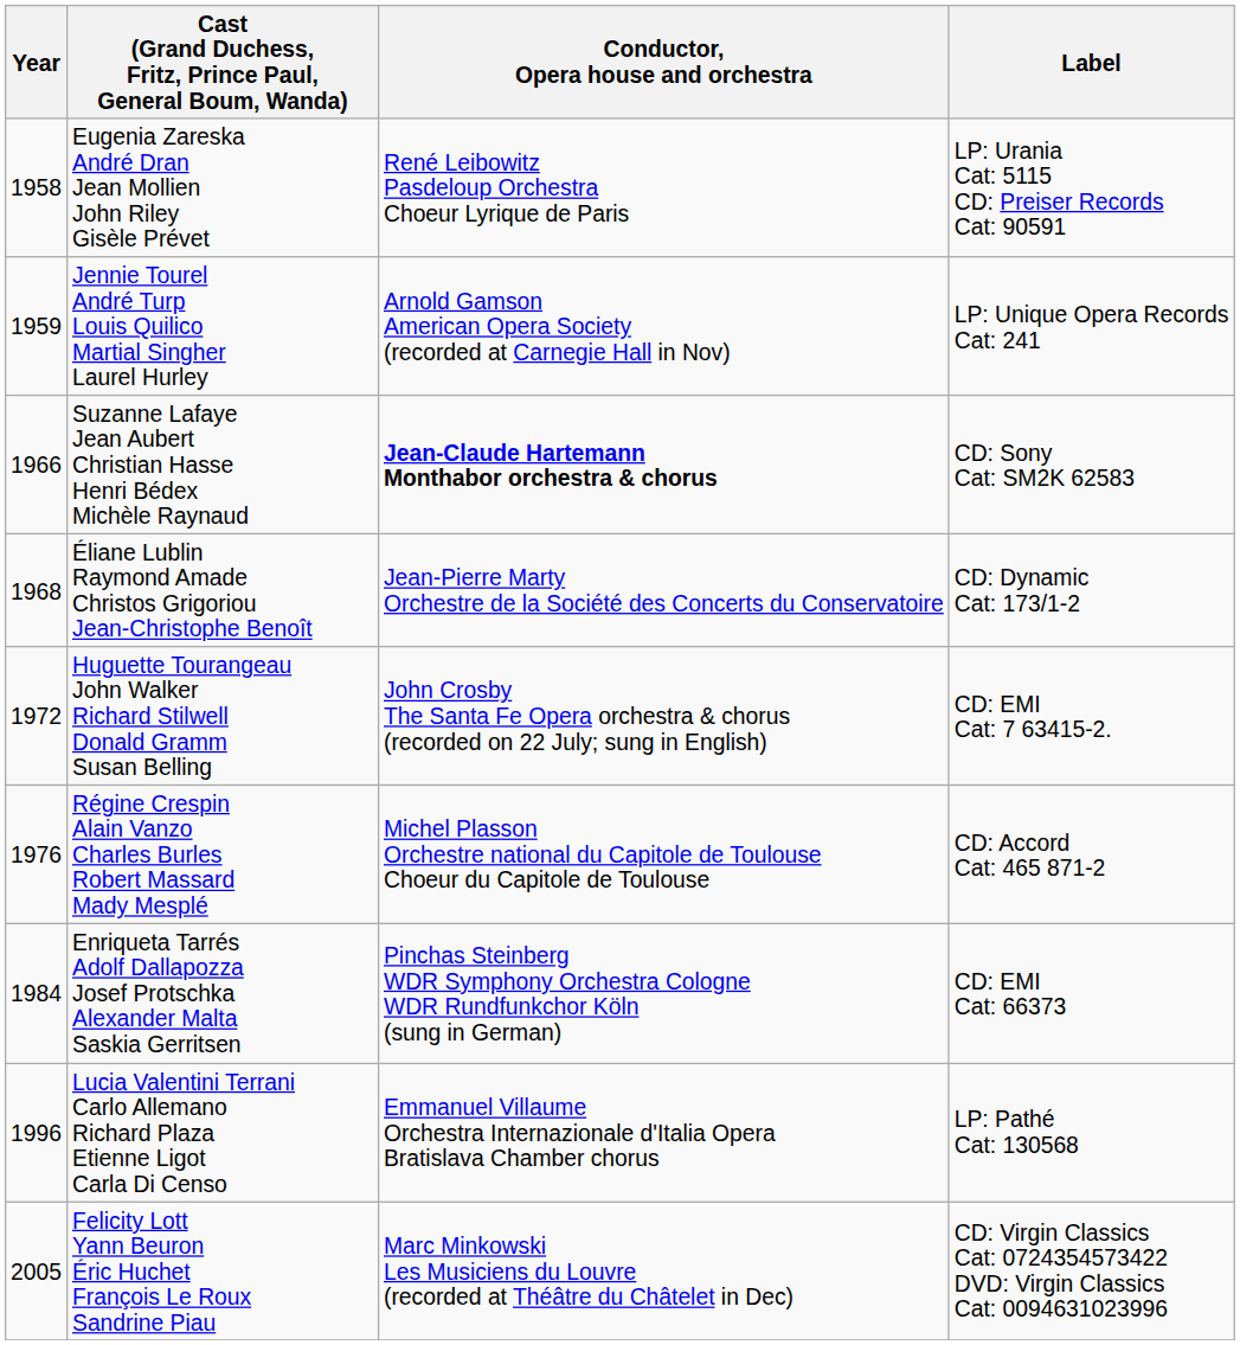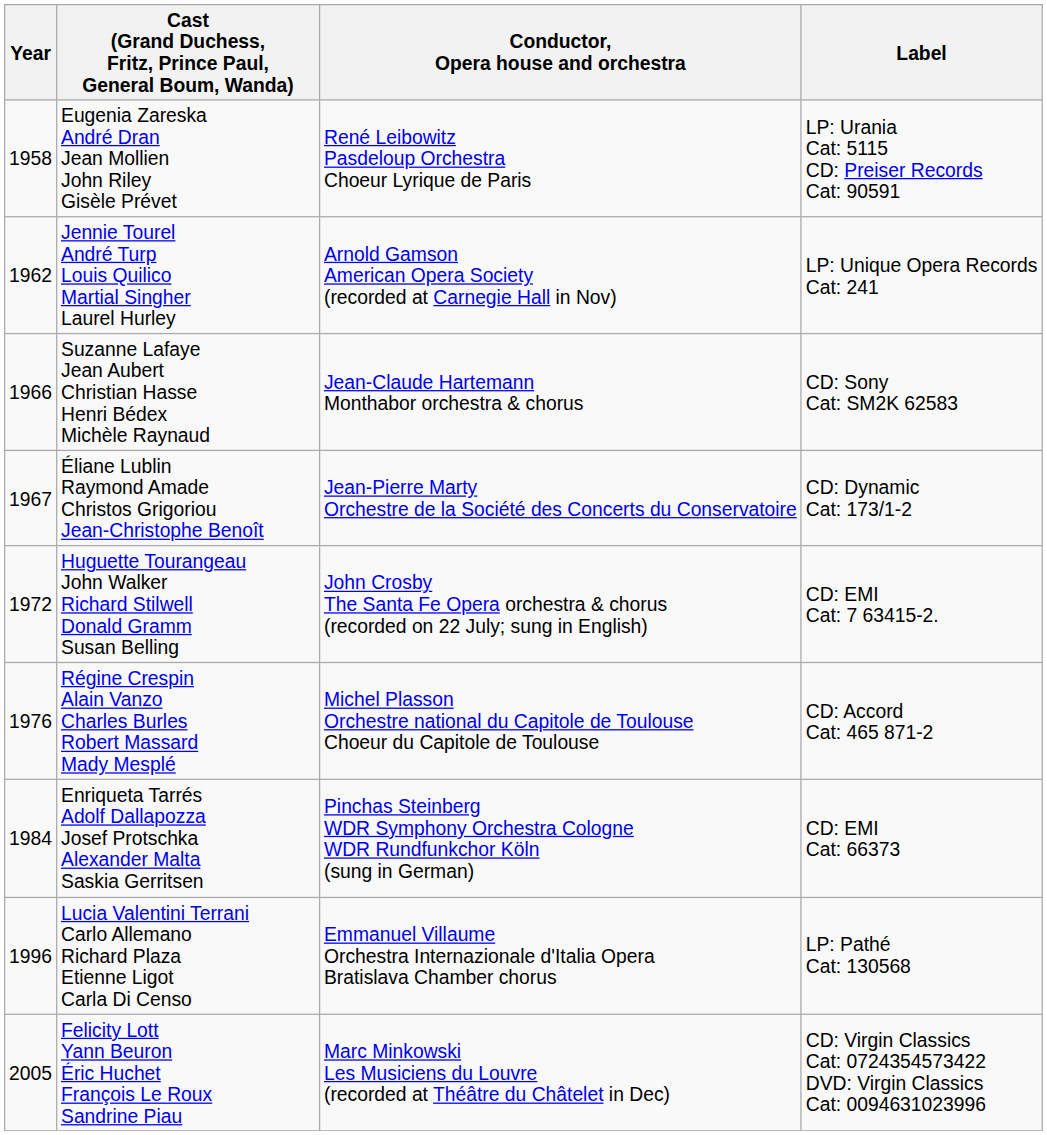row 3 | Year: 1959 -> 1962
row 4 | Conductor, Opera house and orchestra: bold -> normal
row 5 | Year: 1968 -> 1967
